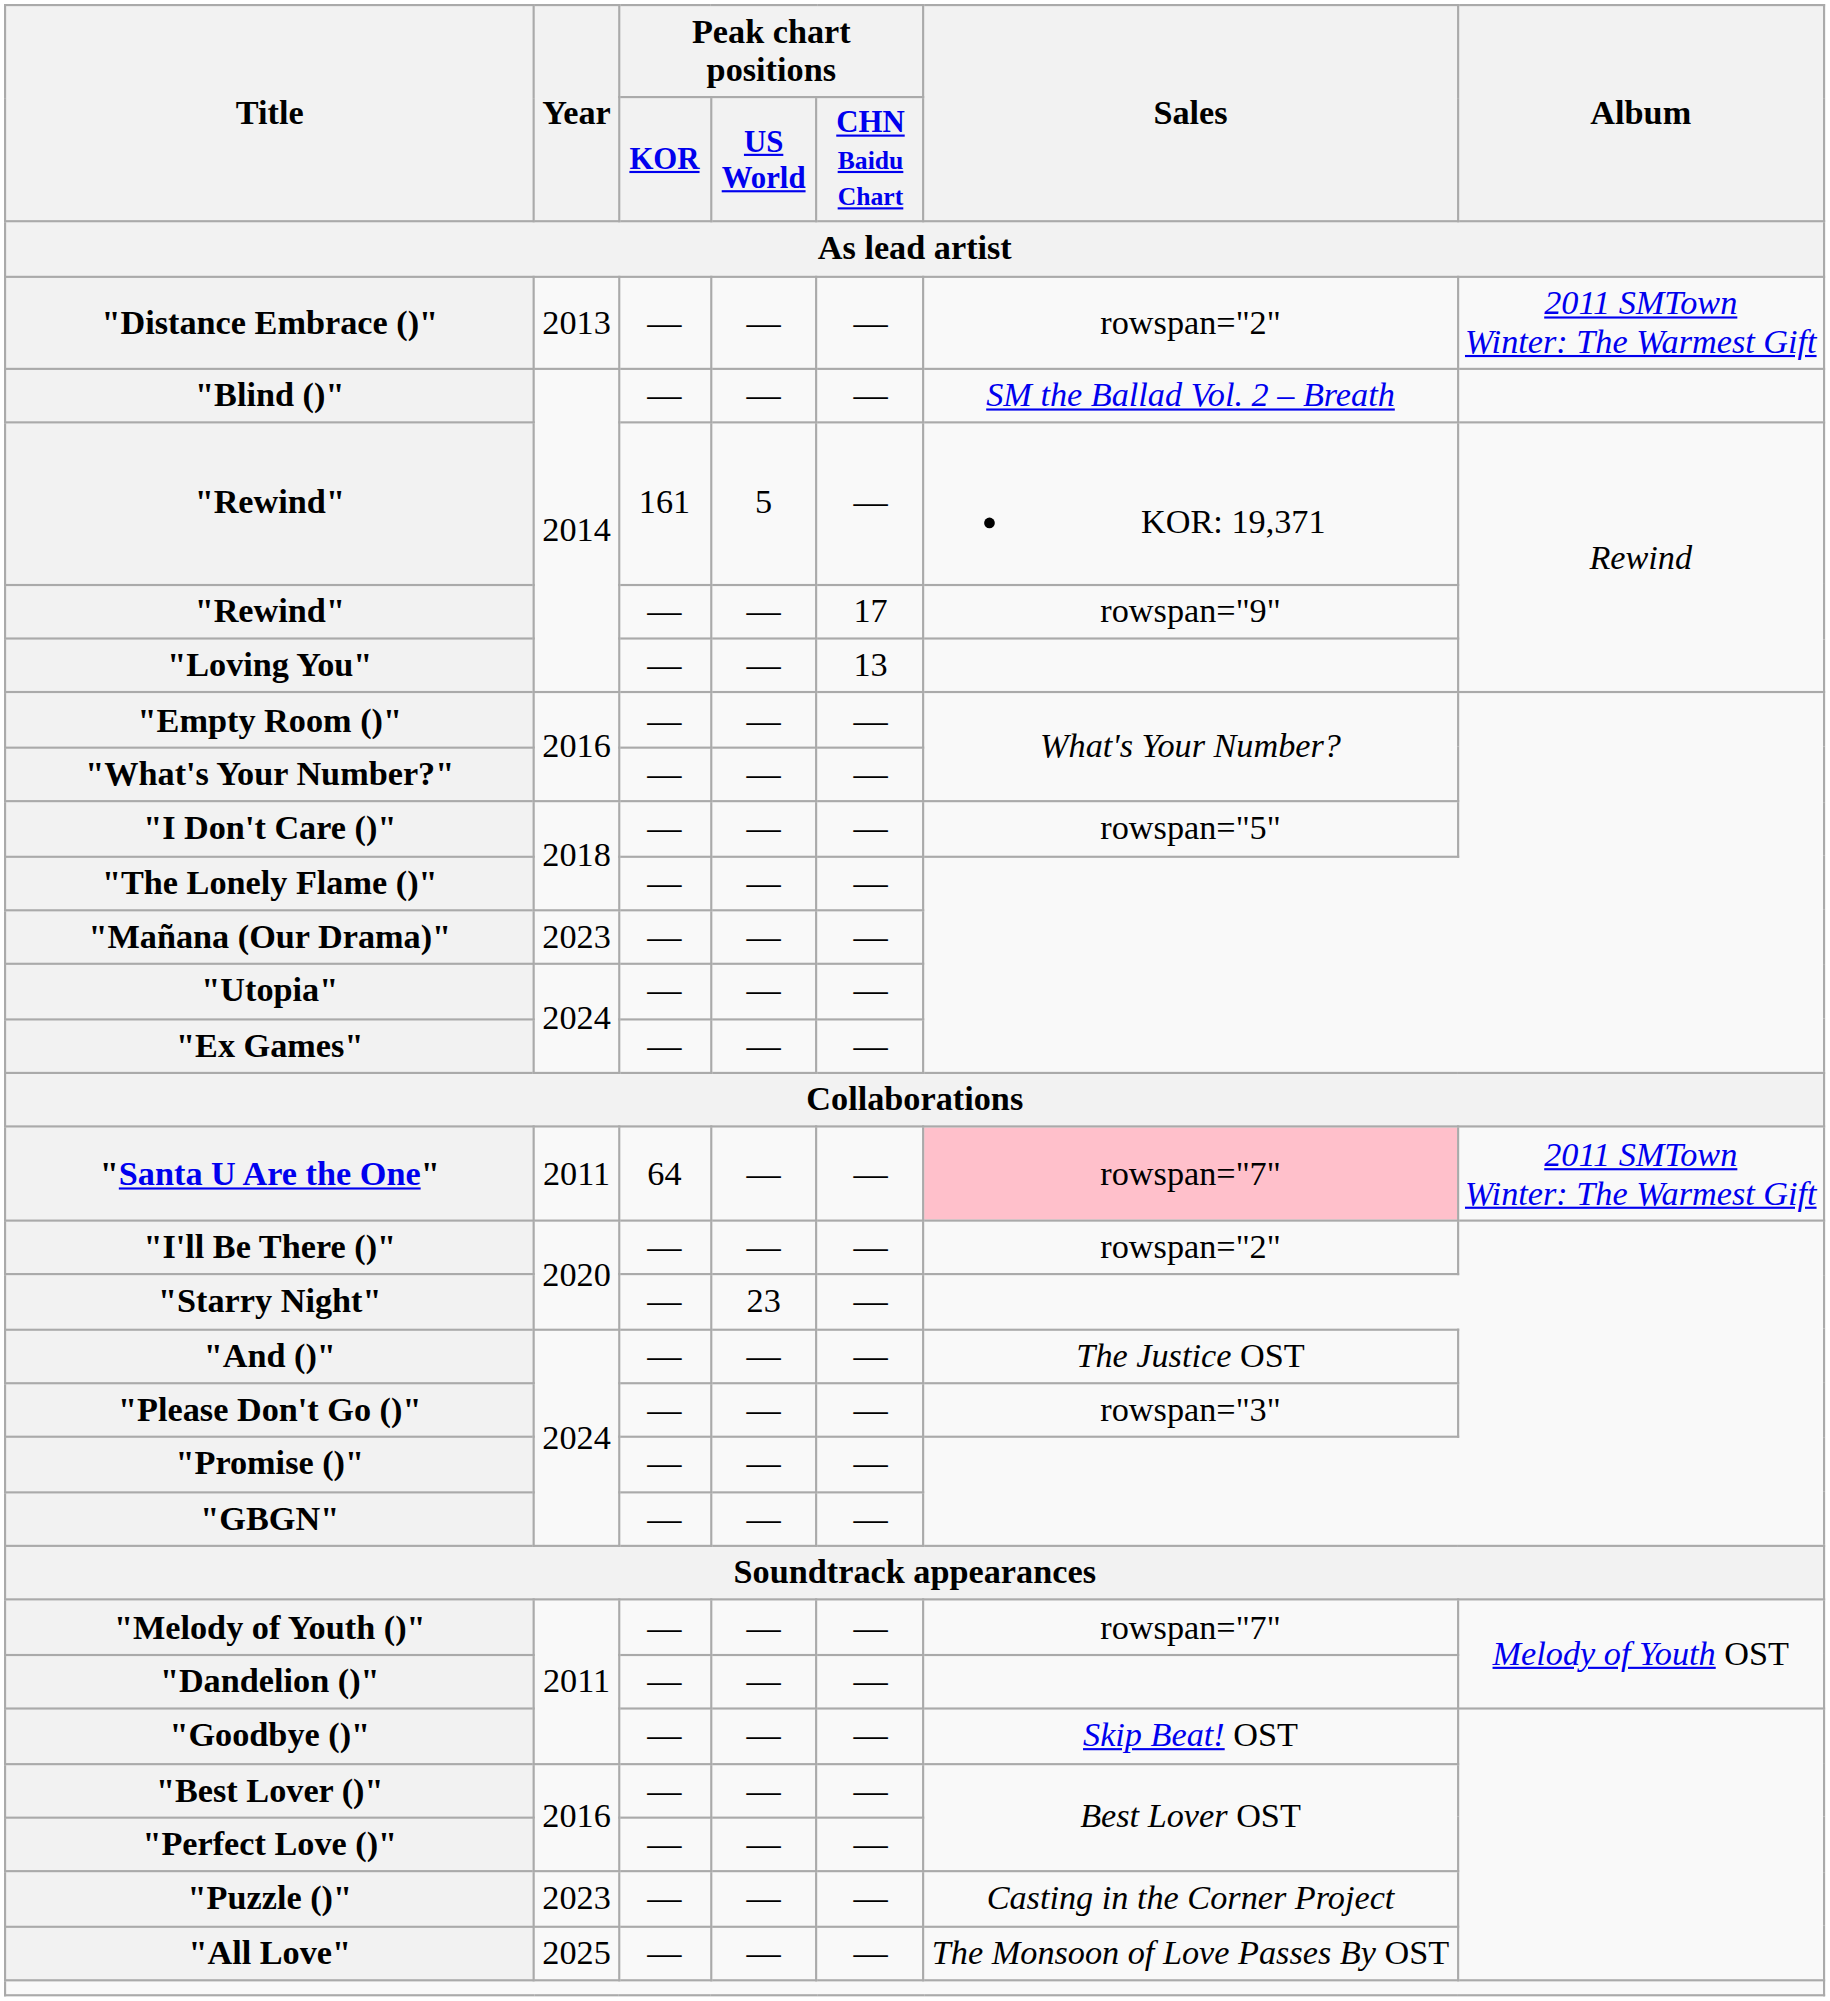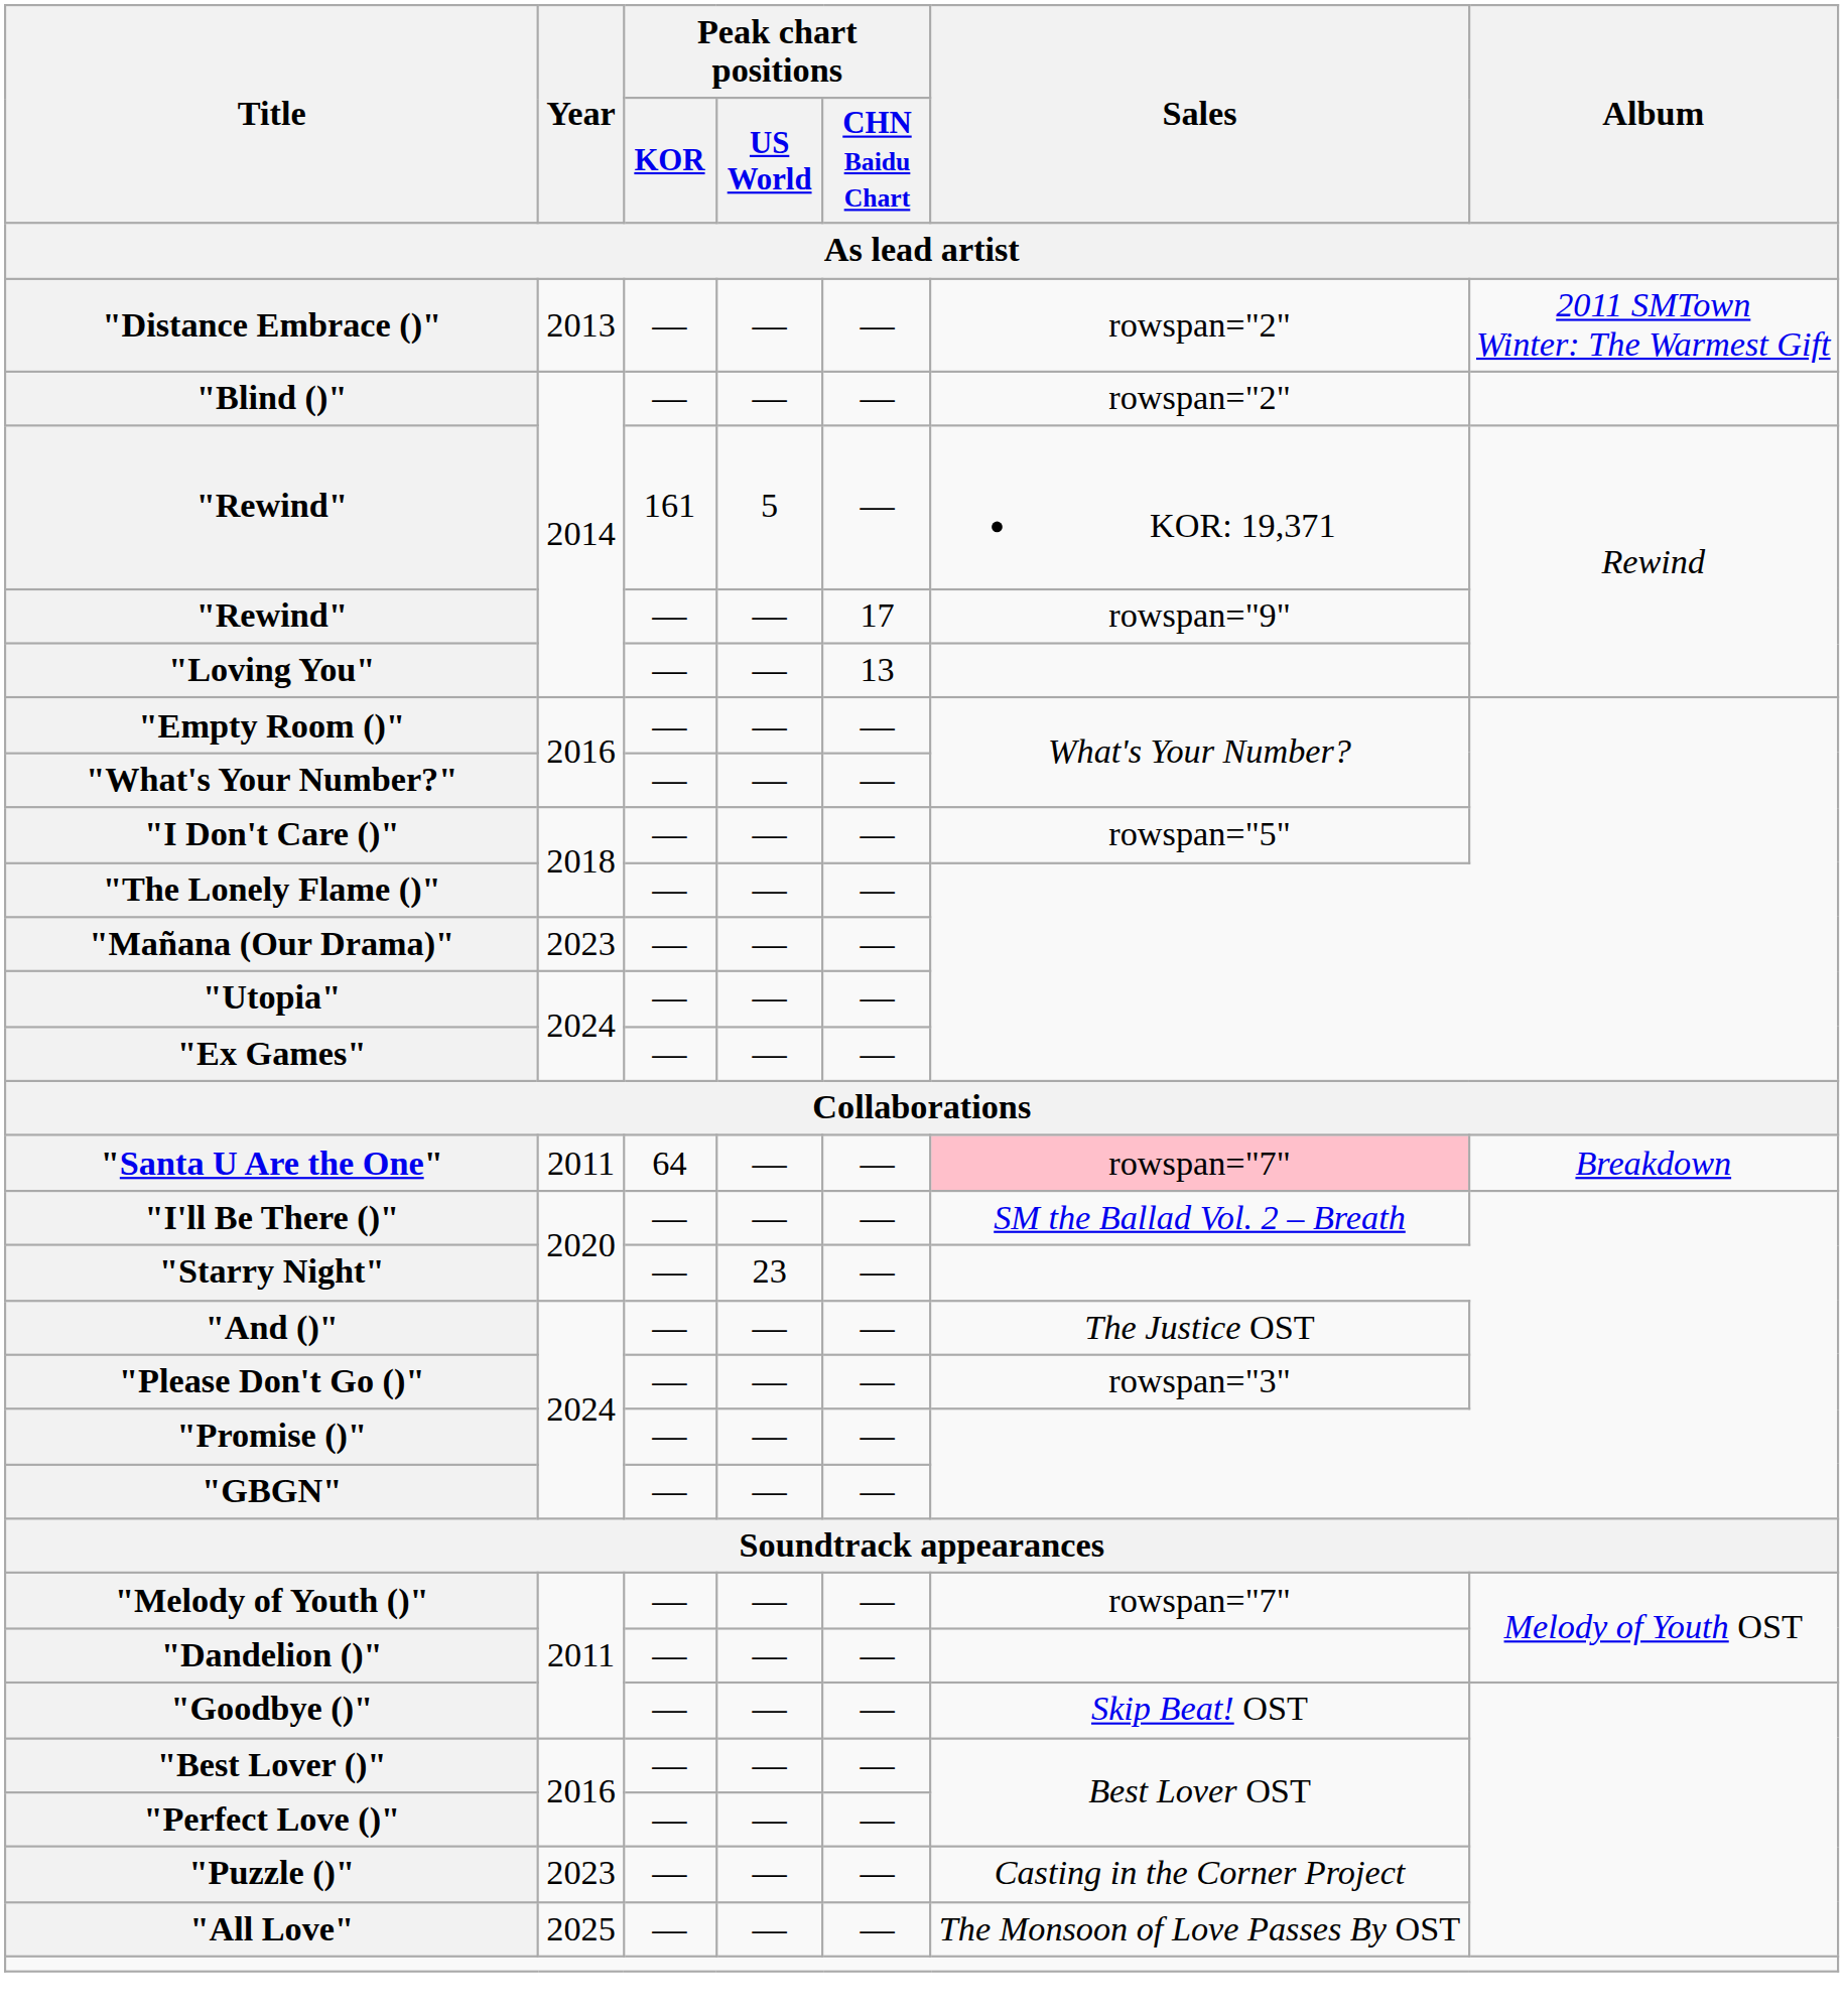"Blind ()" | Sales: SM the Ballad Vol. 2 – Breath -> rowspan="2"
"Santa U Are the One" | Album: 2011 SMTown Winter: The Warmest Gift -> Breakdown
"I'll Be There ()" | Sales: rowspan="2" -> SM the Ballad Vol. 2 – Breath
